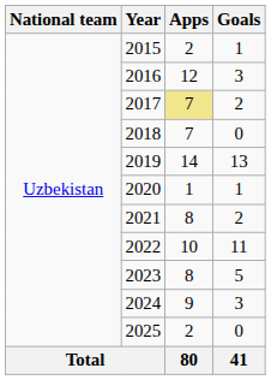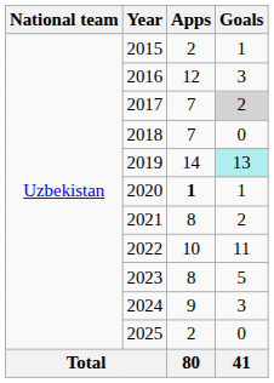2017 | Apps: khaki background -> no background
2017 | Goals: no background -> lightgrey background
2019 | Goals: no background -> paleturquoise background
2020 | Apps: normal -> bold
